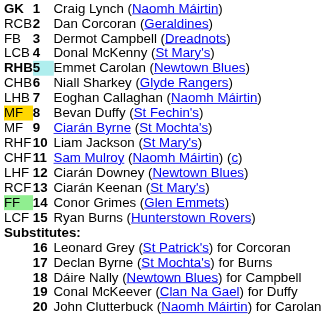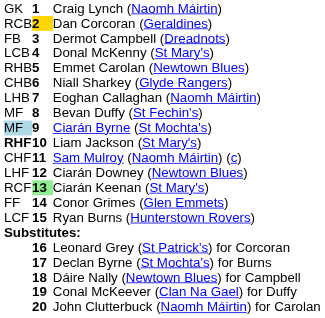Craig Lynch (Naomh Máirtin) | column 1: bold -> normal
Dan Corcoran (Geraldines) | column 2: no background -> gold background
Emmet Carolan (Newtown Blues) | column 1: bold -> normal
Emmet Carolan (Newtown Blues) | column 2: paleturquoise background -> no background
Bevan Duffy (St Fechin's) | column 1: gold background -> no background
Ciarán Byrne (St Mochta's) | column 1: no background -> lightblue background
Liam Jackson (St Mary's) | column 1: normal -> bold
Ciarán Keenan (St Mary's) | column 2: no background -> lightgreen background
Conor Grimes (Glen Emmets) | column 1: lightgreen background -> no background
